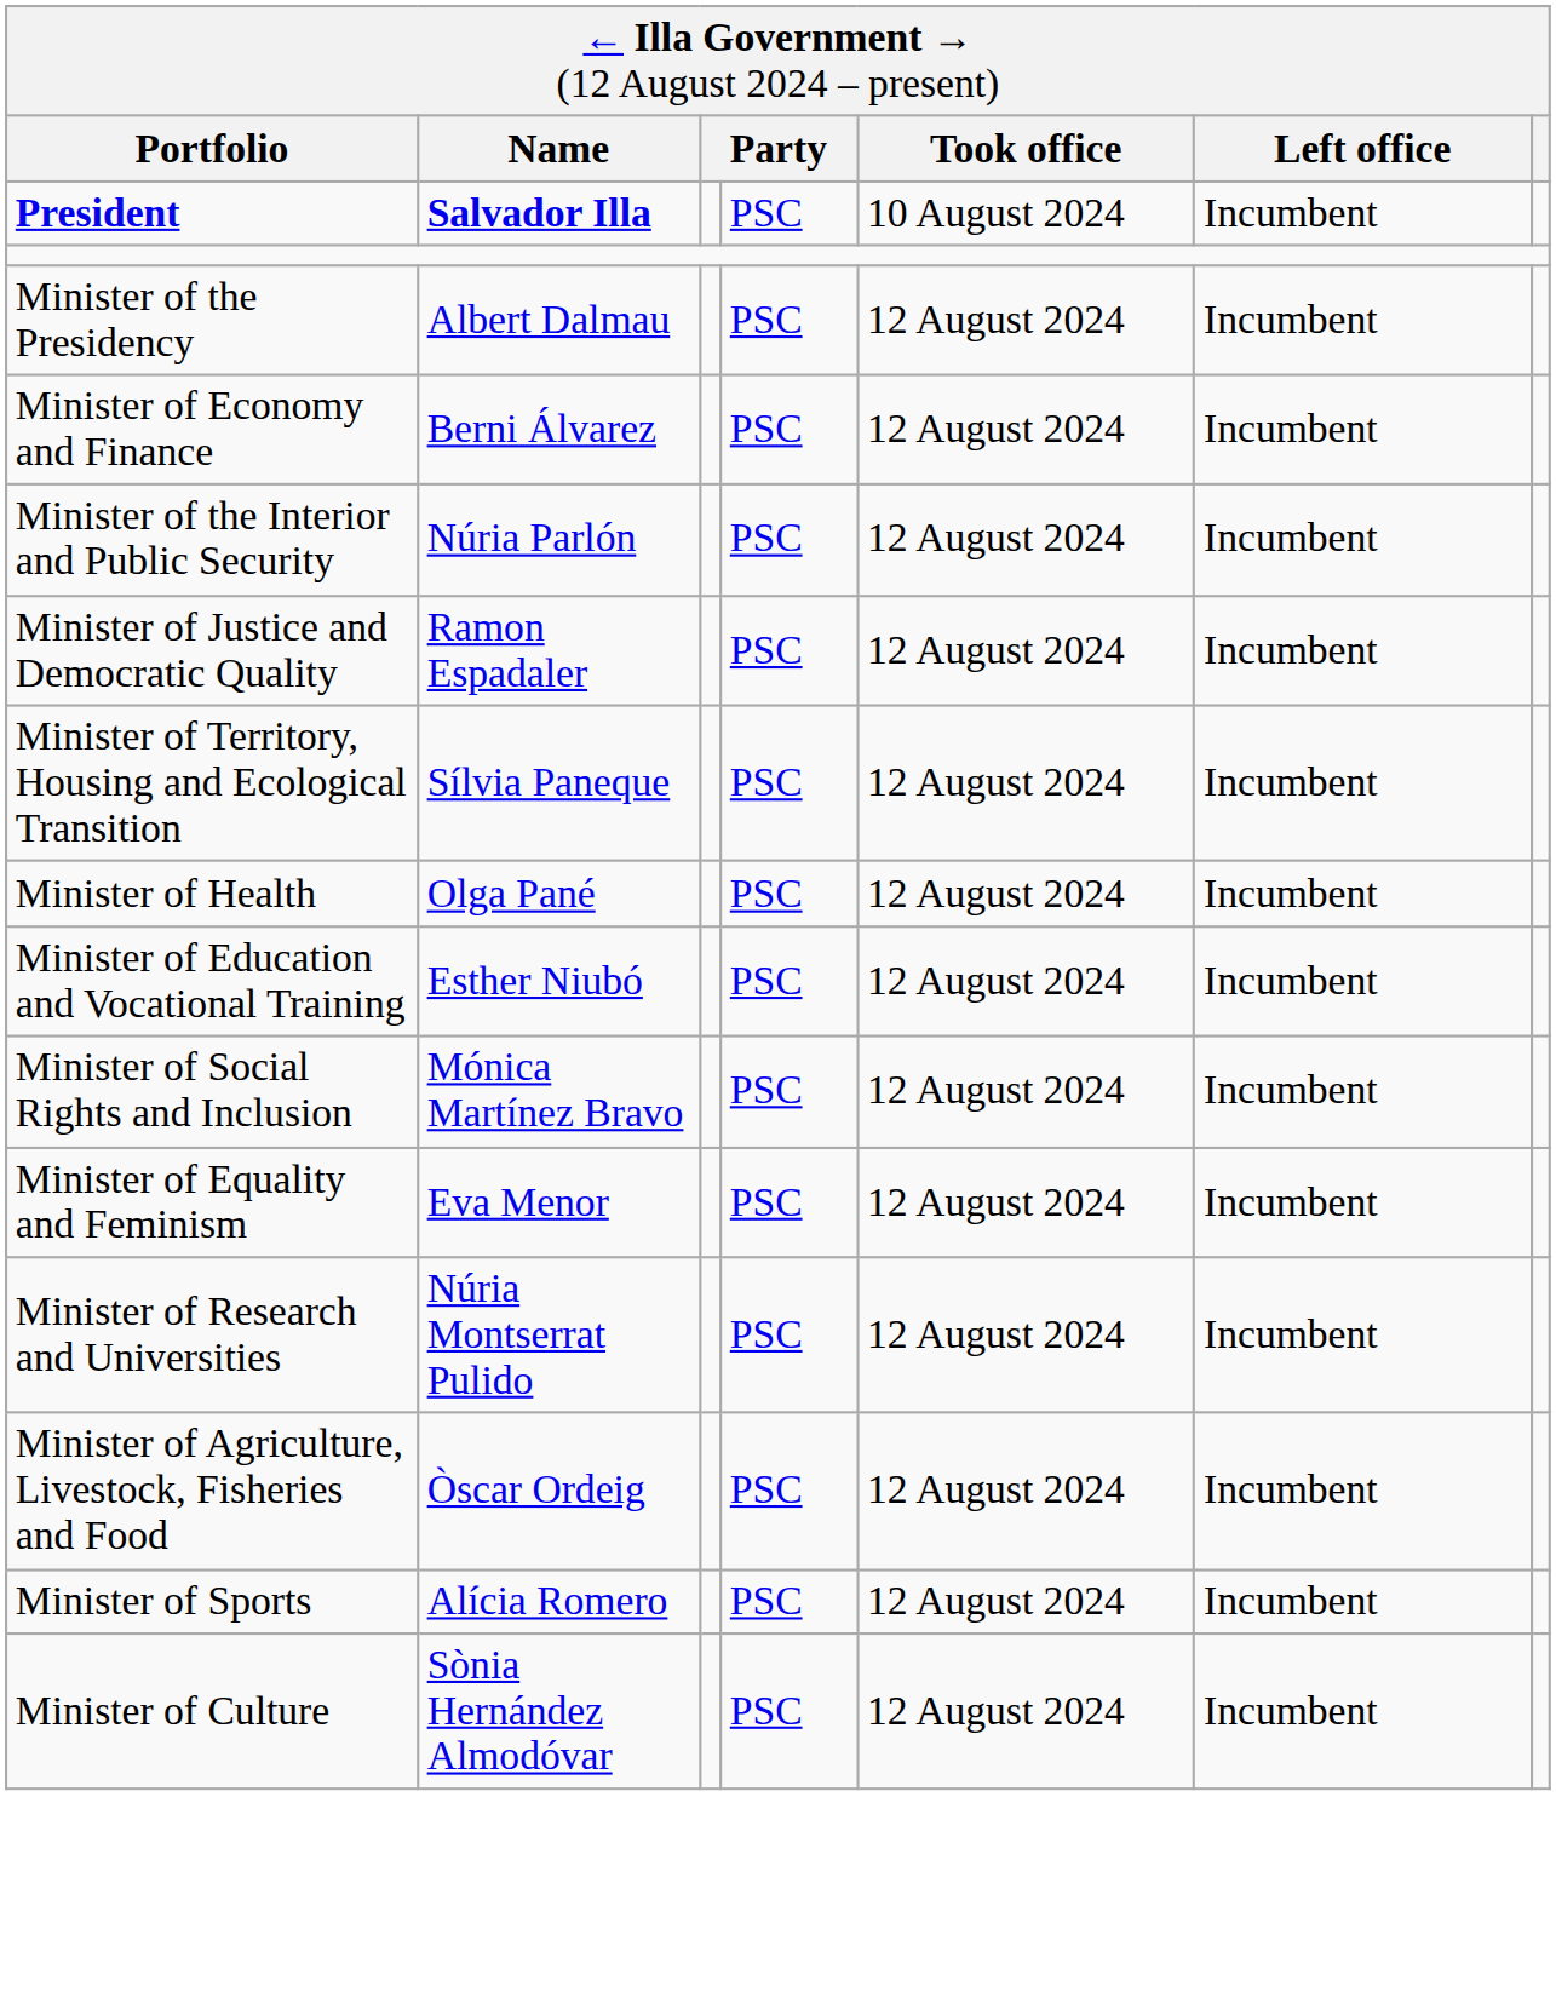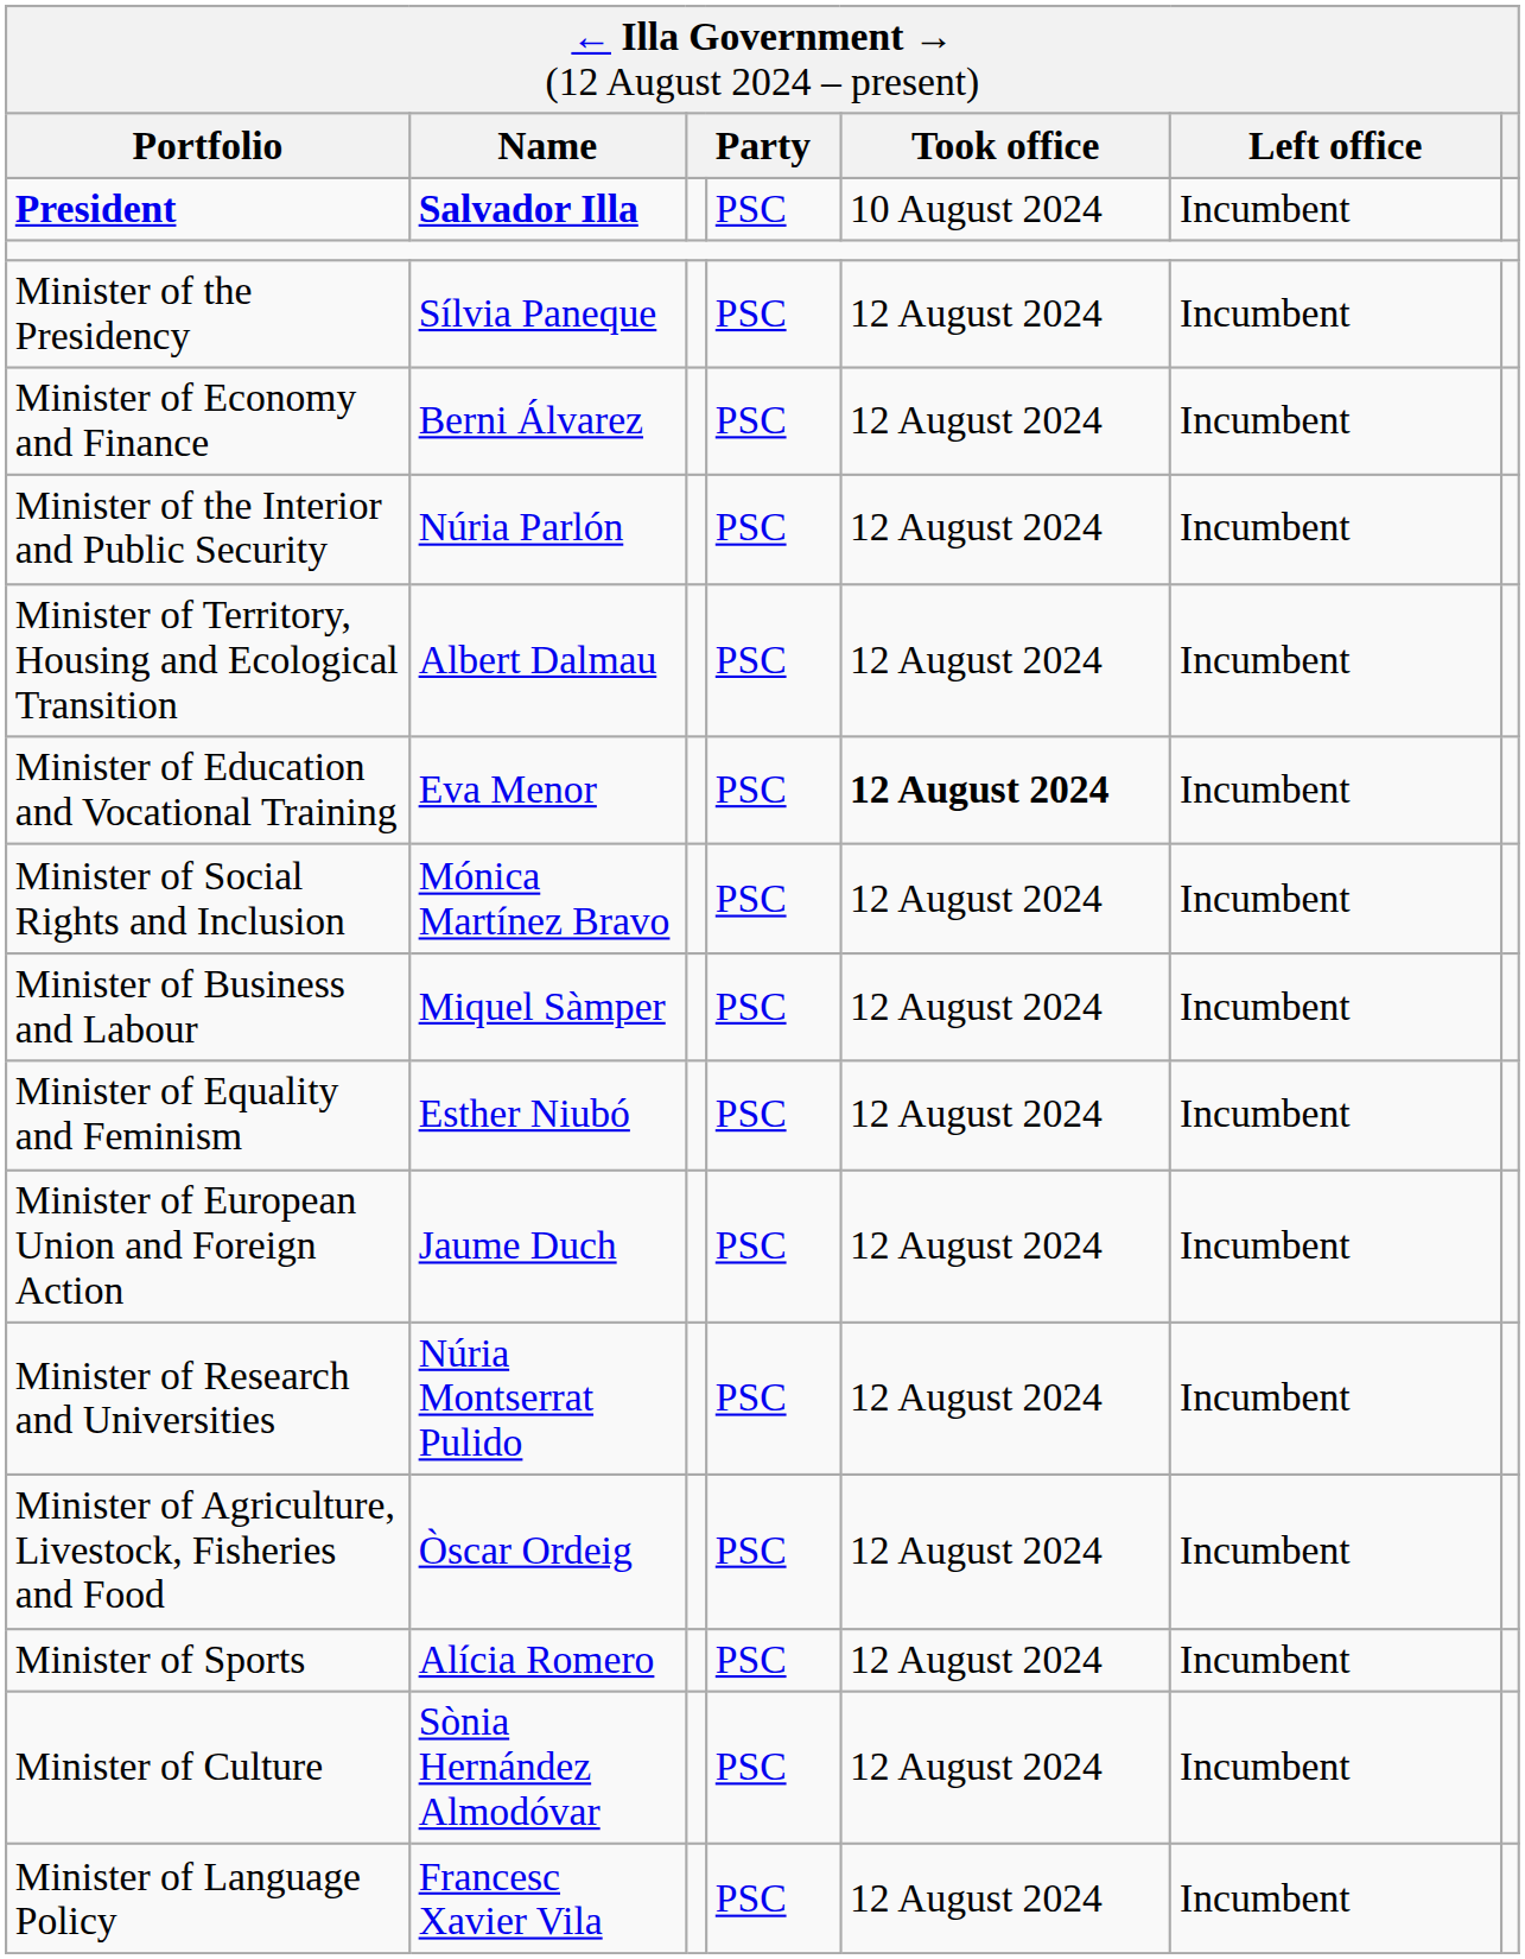Minister of the Presidency | column 2: Albert Dalmau -> Sílvia Paneque
- row: Minister of Justice and Democratic Quality | Ramon Espadaler | PSC | 12 August 2024 | Incumbent
Minister of Territory, Housing and Ecological Transition | column 2: Sílvia Paneque -> Albert Dalmau
- row: Minister of Health | Olga Pané | PSC | 12 August 2024 | Incumbent
Minister of Education and Vocational Training | column 2: Esther Niubó -> Eva Menor
Minister of Education and Vocational Training | column 5: normal -> bold
+ row: Minister of Business and Labour | Miquel Sàmper | PSC | 12 August 2024 | Incumbent
Minister of Equality and Feminism | column 2: Eva Menor -> Esther Niubó
+ row: Minister of European Union and Foreign Action | Jaume Duch | PSC | 12 August 2024 | Incumbent
+ row: Minister of Language Policy | Francesc Xavier Vila | PSC | 12 August 2024 | Incumbent
